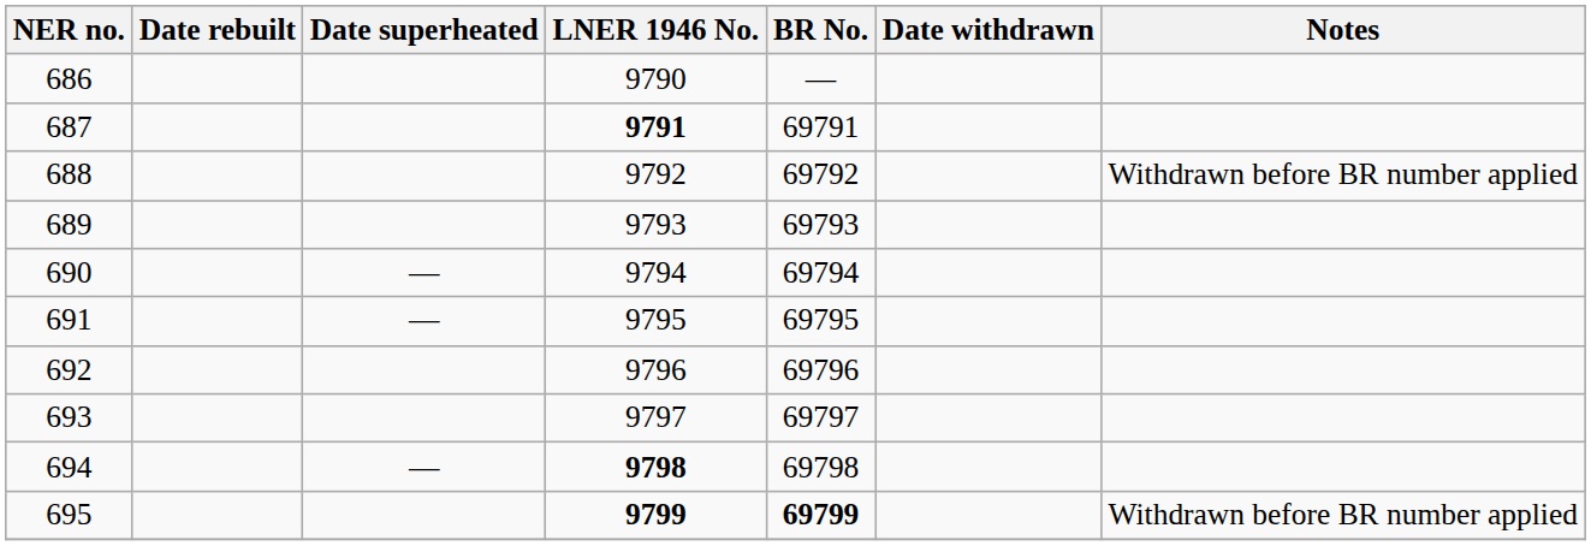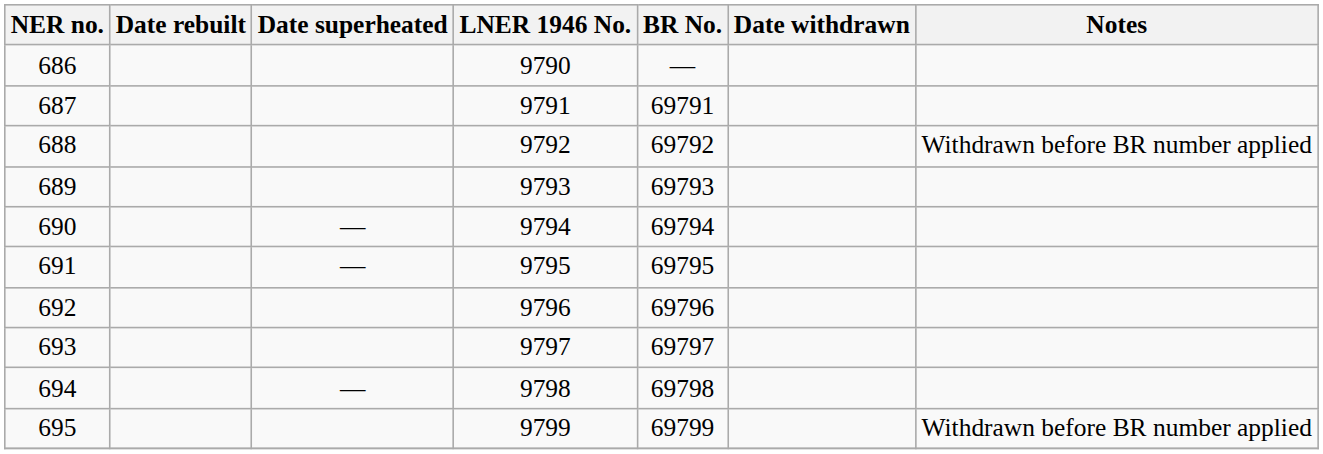687 | LNER 1946 No.: bold -> normal
694 | LNER 1946 No.: bold -> normal
695 | LNER 1946 No.: bold -> normal
695 | BR No.: bold -> normal
